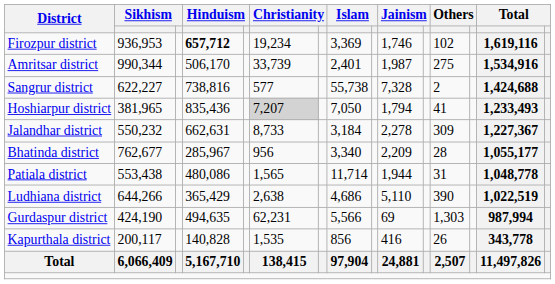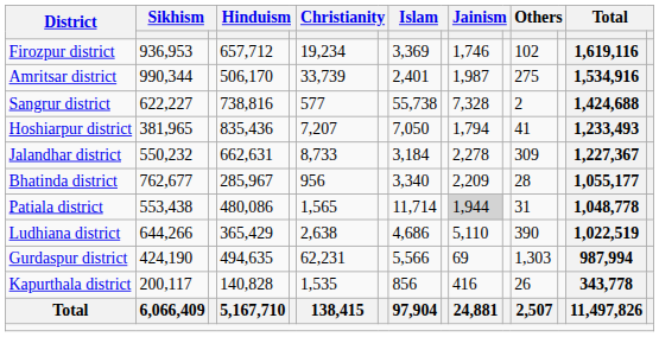Firozpur district | column 4: bold -> normal
Hoshiarpur district | column 6: lightgrey background -> no background
Patiala district | column 10: no background -> lightgrey background
